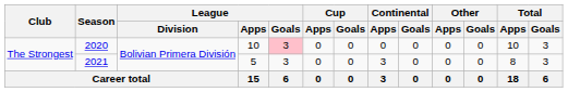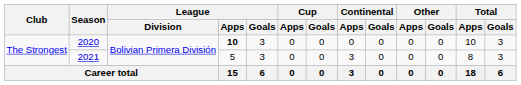2020 | League / Apps: normal -> bold
2020 | League / Goals: pink background -> no background
